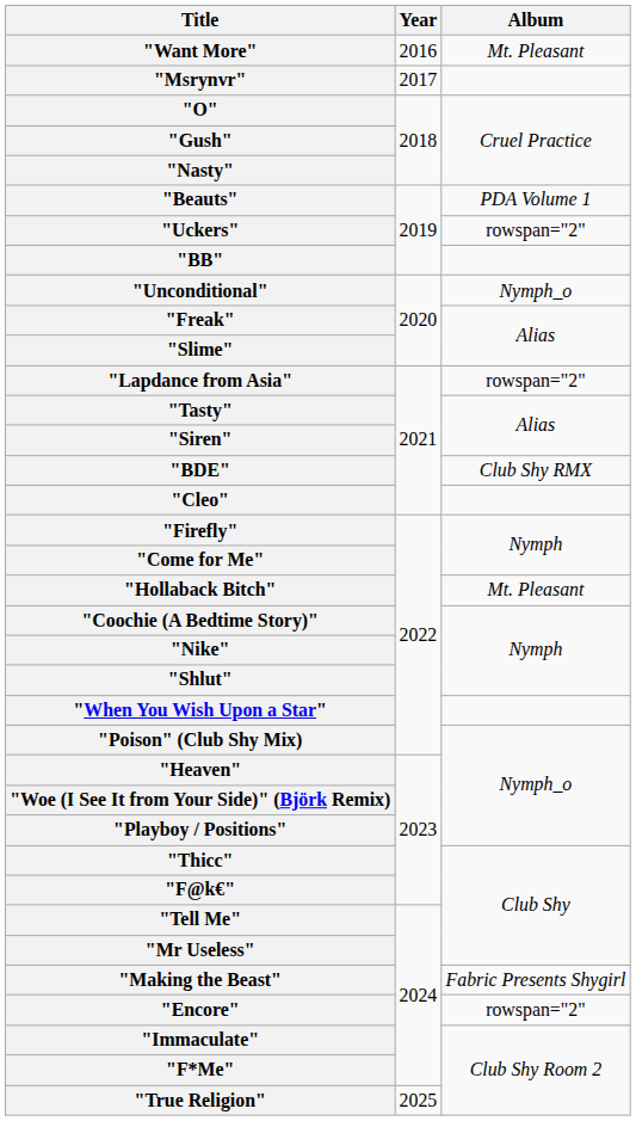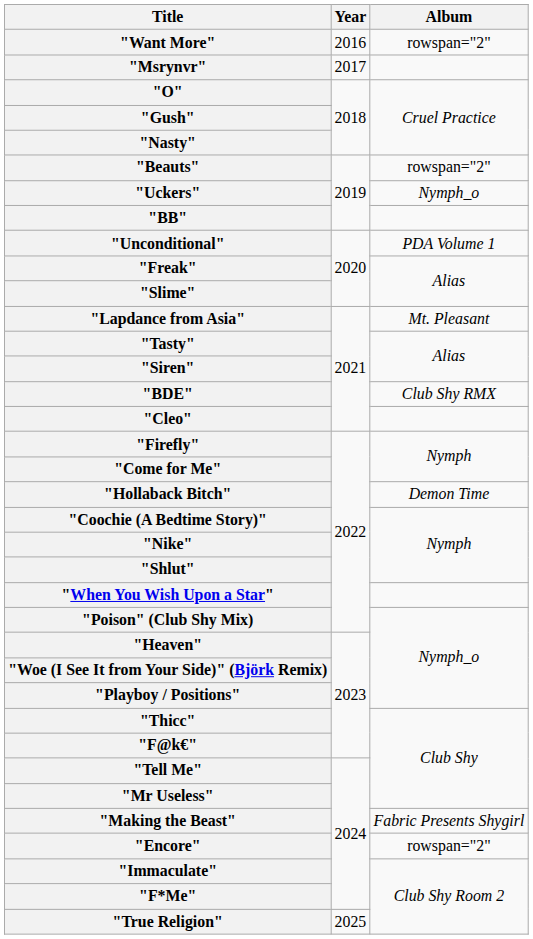"Want More" | Album: Mt. Pleasant -> rowspan="2"
"Beauts" | Album: PDA Volume 1 -> rowspan="2"
"Uckers" | Album: rowspan="2" -> Nymph_o
"Unconditional" | Album: Nymph_o -> PDA Volume 1
"Lapdance from Asia" | Album: rowspan="2" -> Mt. Pleasant
"Hollaback Bitch" | Album: Mt. Pleasant -> Demon Time
